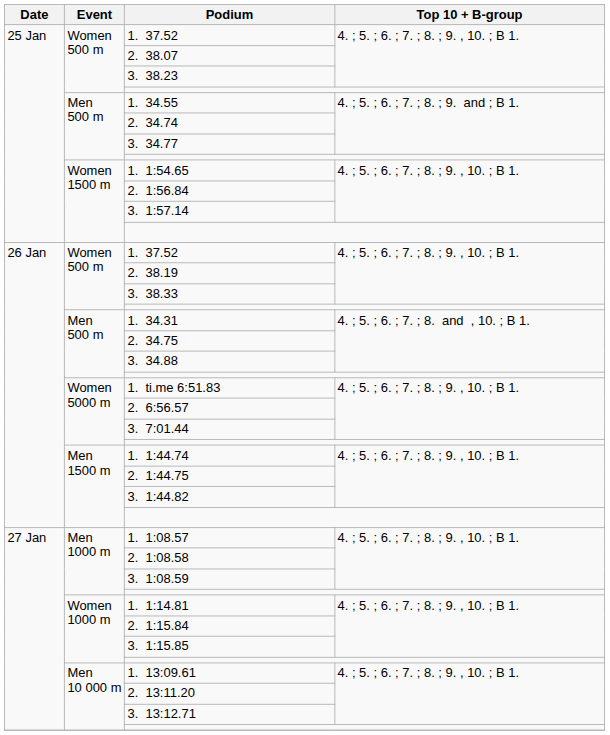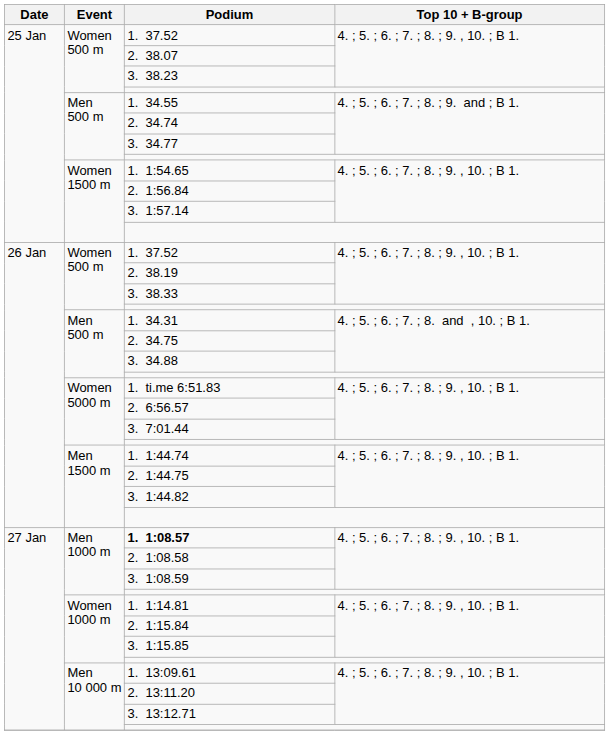1. 1:08.57 | Podium: normal -> bold
